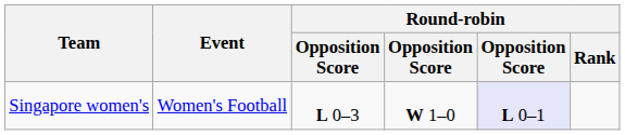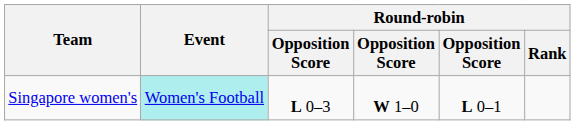Singapore women's | Event: no background -> paleturquoise background
Singapore women's | column 5: lavender background -> no background
